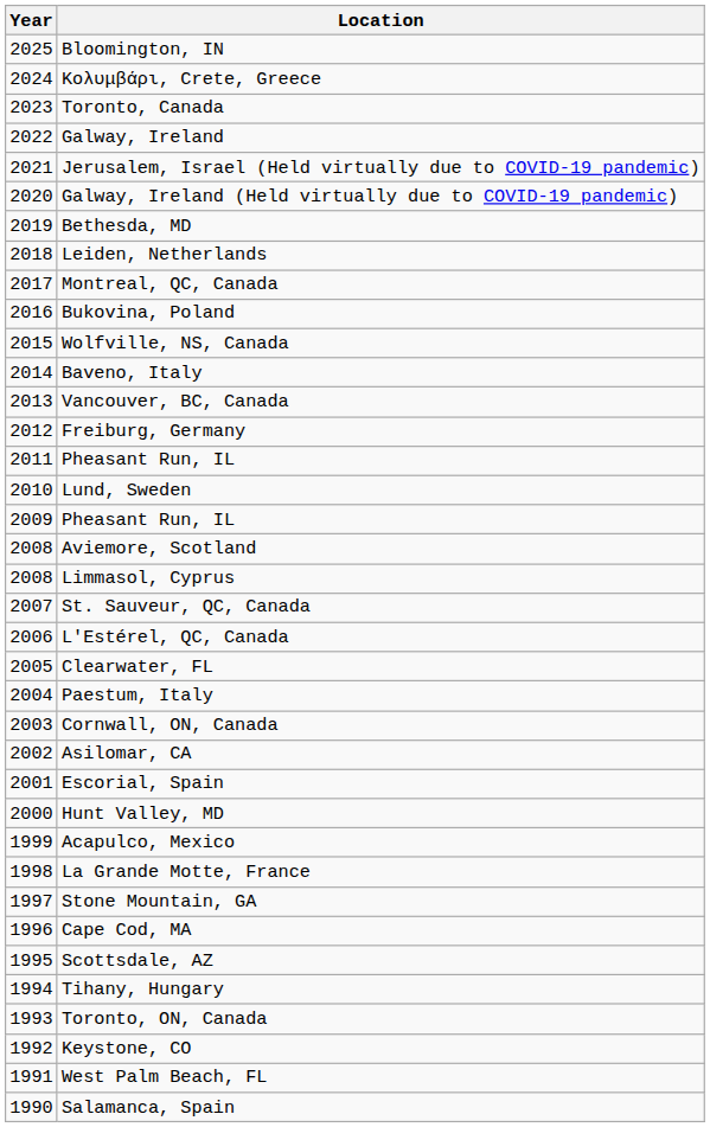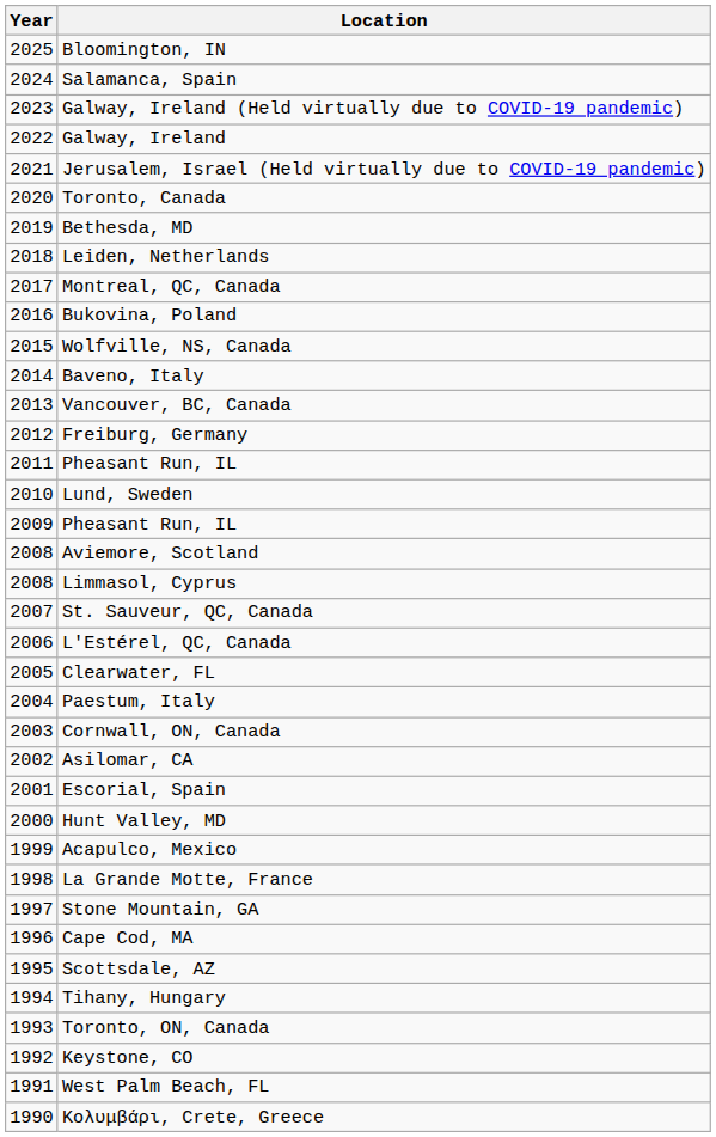row 3 | Location: Κολυμβάρι, Crete, Greece -> Salamanca, Spain
row 4 | Location: Toronto, Canada -> Galway, Ireland (Held virtually due to COVID-19 pandemic)
row 7 | Location: Galway, Ireland (Held virtually due to COVID-19 pandemic) -> Toronto, Canada
row 38 | Location: Salamanca, Spain -> Κολυμβάρι, Crete, Greece
